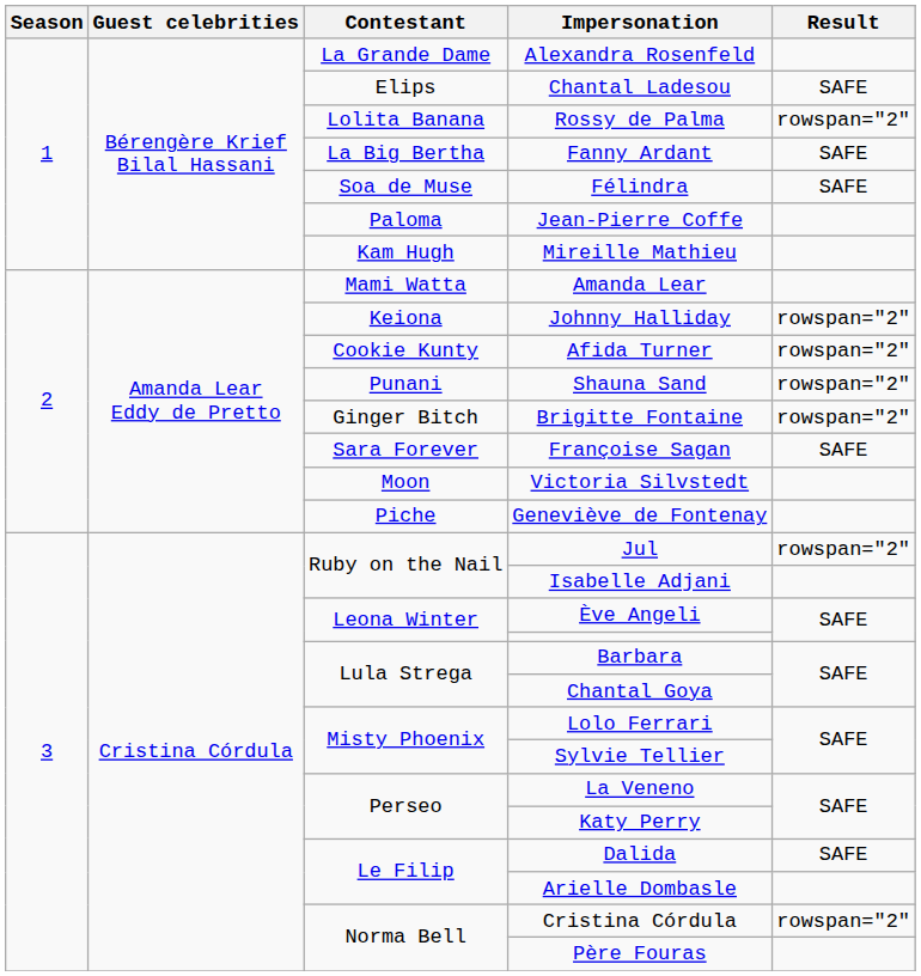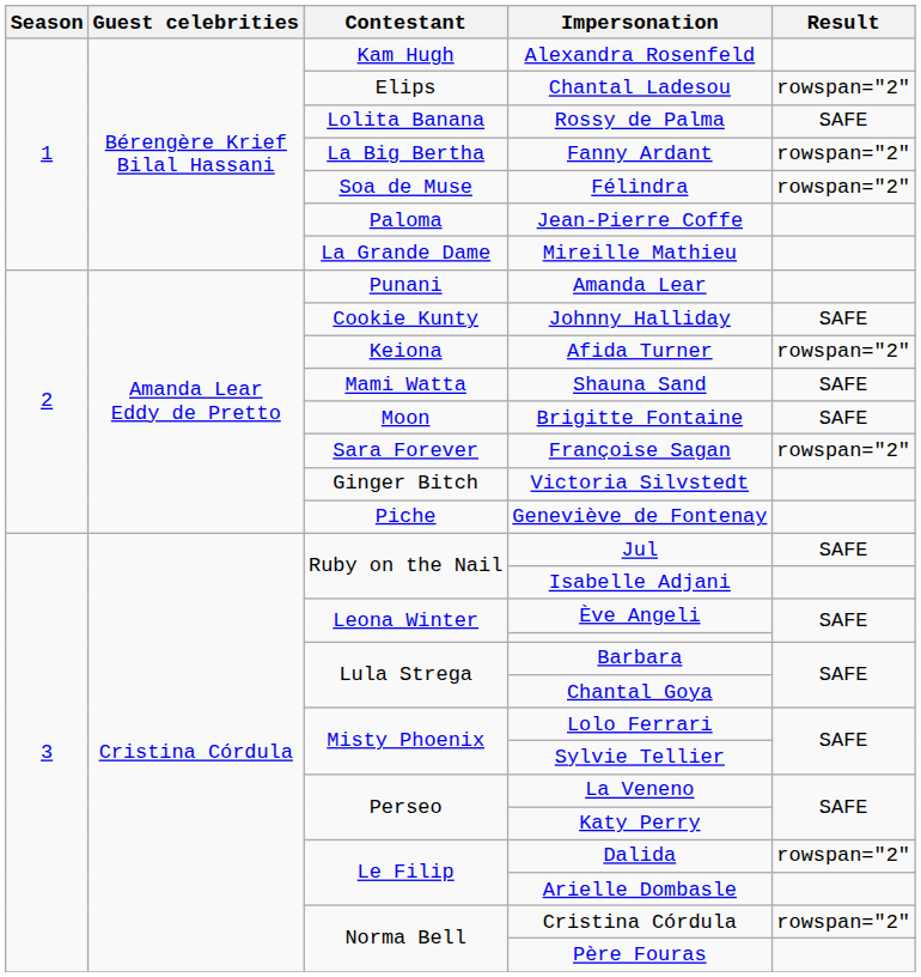Alexandra Rosenfeld | Contestant: La Grande Dame -> Kam Hugh
Chantal Ladesou | Result: SAFE -> rowspan="2"
Rossy de Palma | Result: rowspan="2" -> SAFE
Fanny Ardant | Result: SAFE -> rowspan="2"
Félindra | Result: SAFE -> rowspan="2"
Mireille Mathieu | Contestant: Kam Hugh -> La Grande Dame
Amanda Lear | Contestant: Mami Watta -> Punani
Johnny Halliday | Contestant: Keiona -> Cookie Kunty
Johnny Halliday | Result: rowspan="2" -> SAFE
Afida Turner | Contestant: Cookie Kunty -> Keiona
Shauna Sand | Contestant: Punani -> Mami Watta
Shauna Sand | Result: rowspan="2" -> SAFE
Brigitte Fontaine | Contestant: Ginger Bitch -> Moon
Brigitte Fontaine | Result: rowspan="2" -> SAFE
Françoise Sagan | Result: SAFE -> rowspan="2"
Victoria Silvstedt | Contestant: Moon -> Ginger Bitch
Jul | Result: rowspan="2" -> SAFE
Dalida | Result: SAFE -> rowspan="2"
